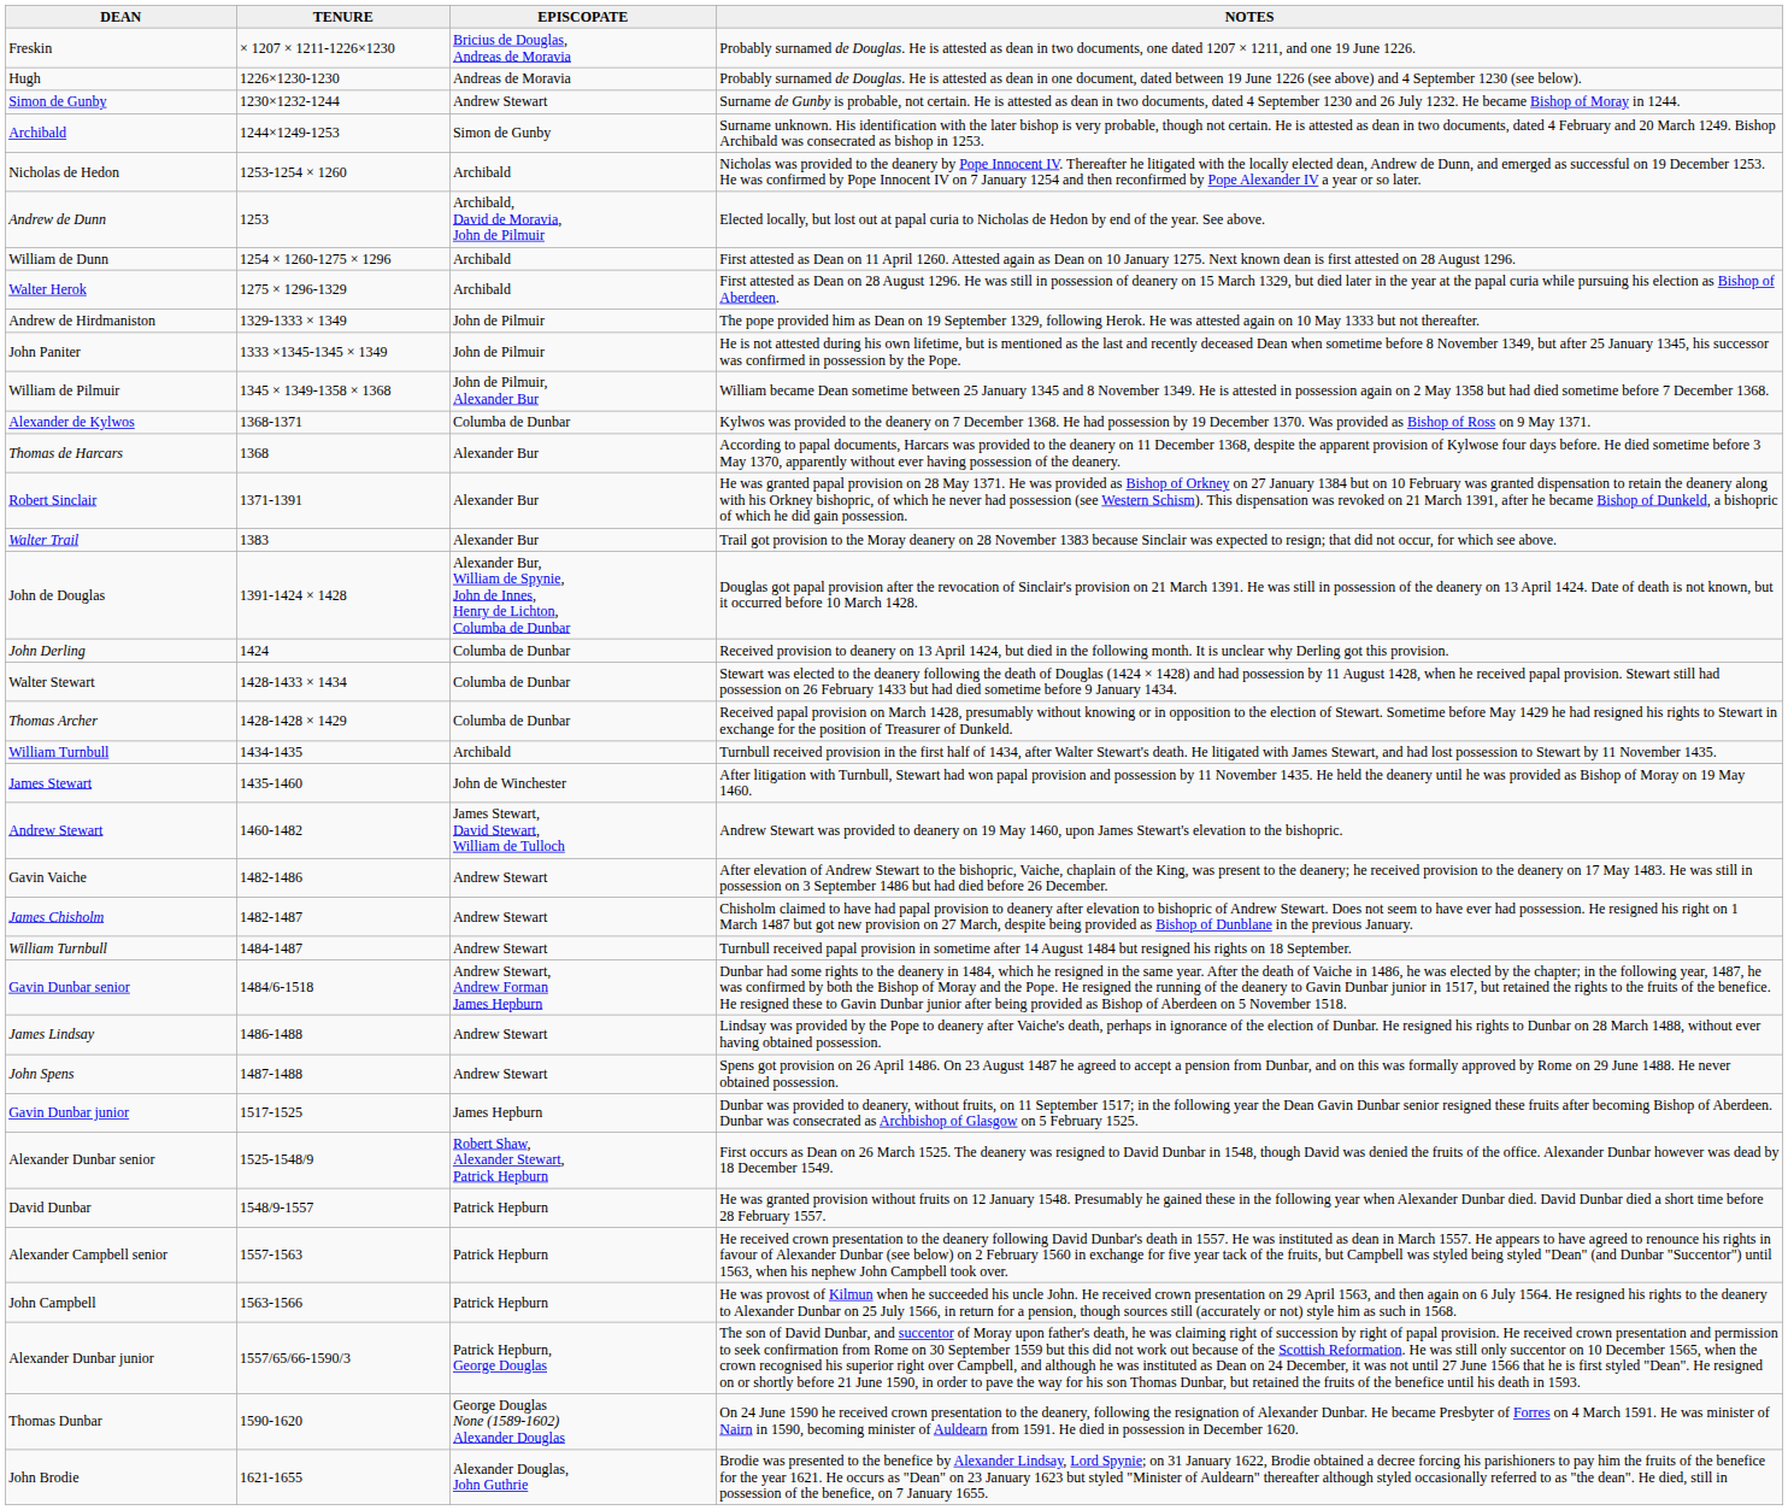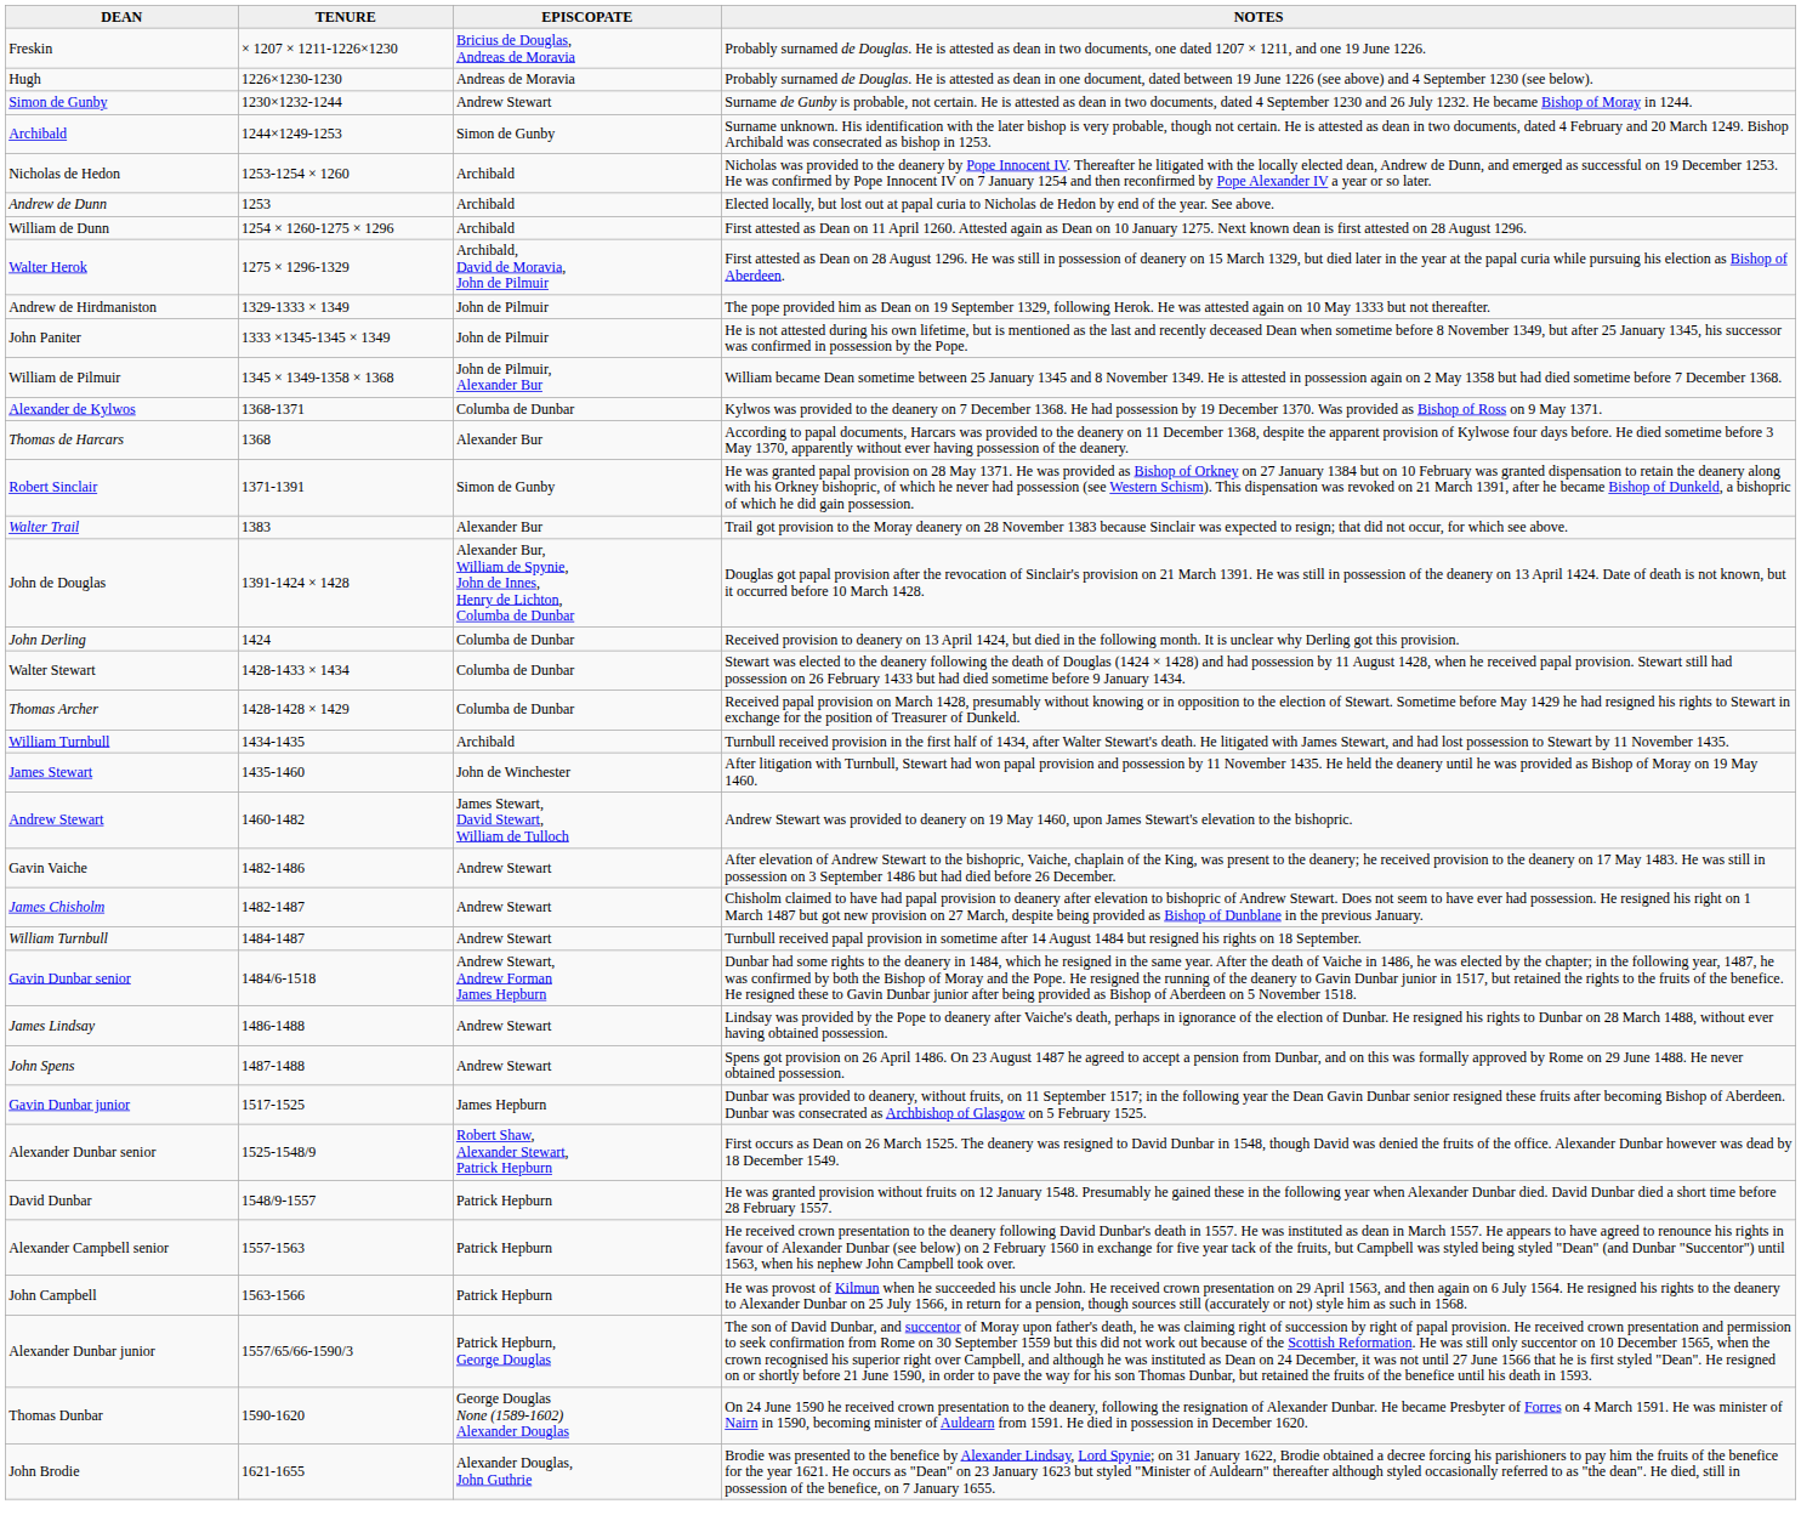row 7 | EPISCOPATE: Archibald, David de Moravia, John de Pilmuir -> Archibald
row 9 | EPISCOPATE: Archibald -> Archibald, David de Moravia, John de Pilmuir
row 15 | EPISCOPATE: Alexander Bur -> Simon de Gunby
